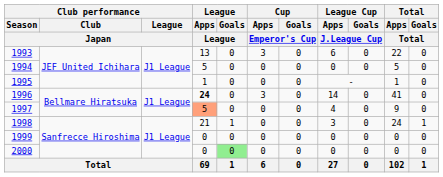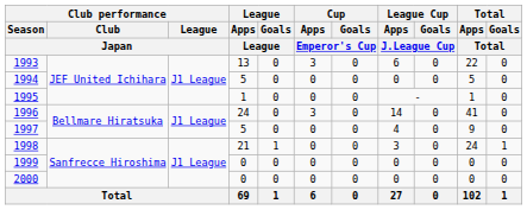1996 | League / Apps / League: bold -> normal
1997 | League / Apps / League: lightsalmon background -> no background
2000 | League / Goals / League: lightgreen background -> no background
